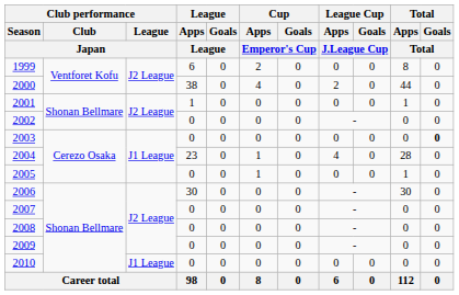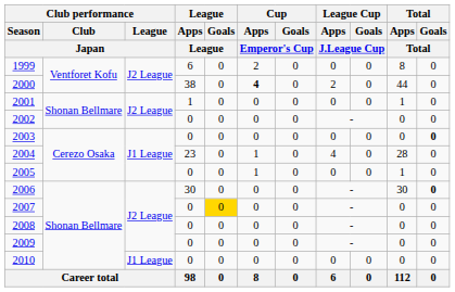2000 | Cup / Apps / Emperor's Cup: normal -> bold
2006 | Total / Goals / Total: normal -> bold
2007 | League / Goals / League: no background -> gold background
